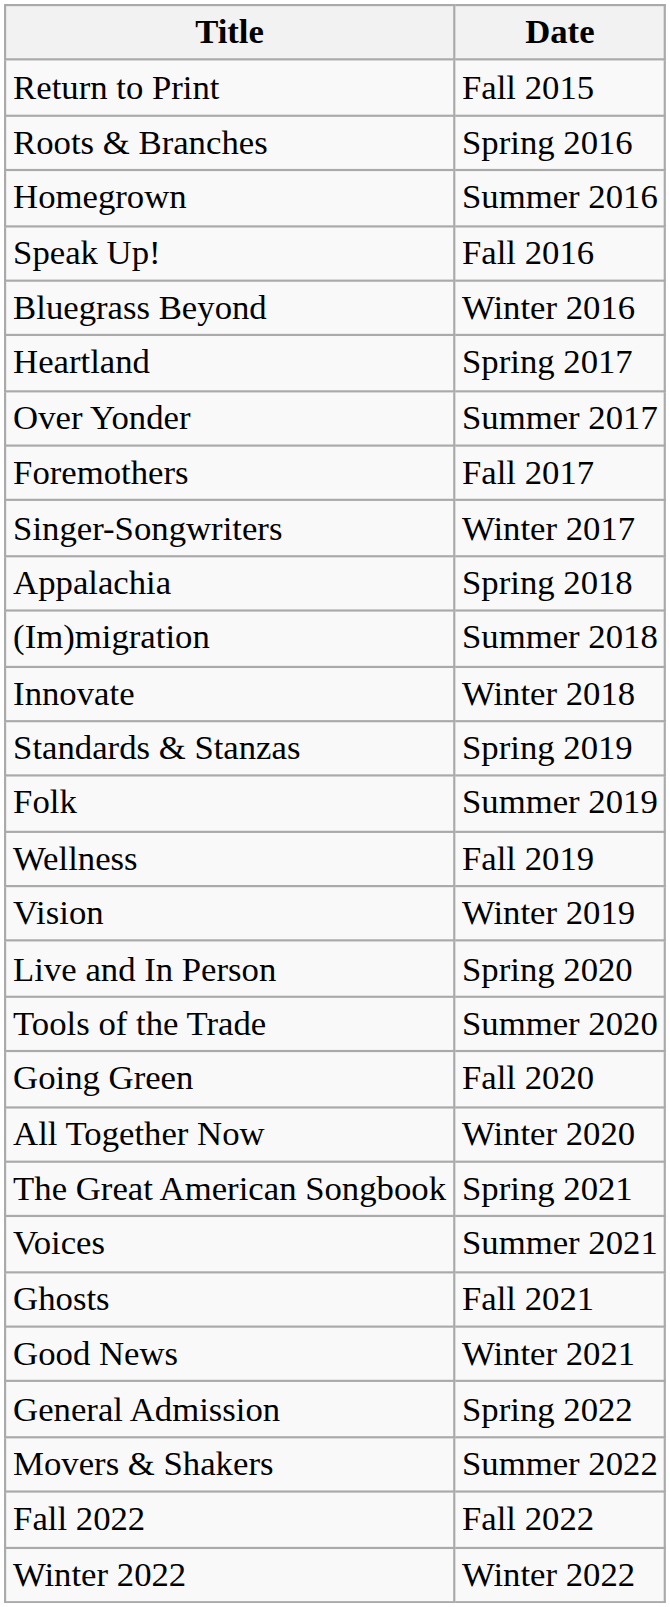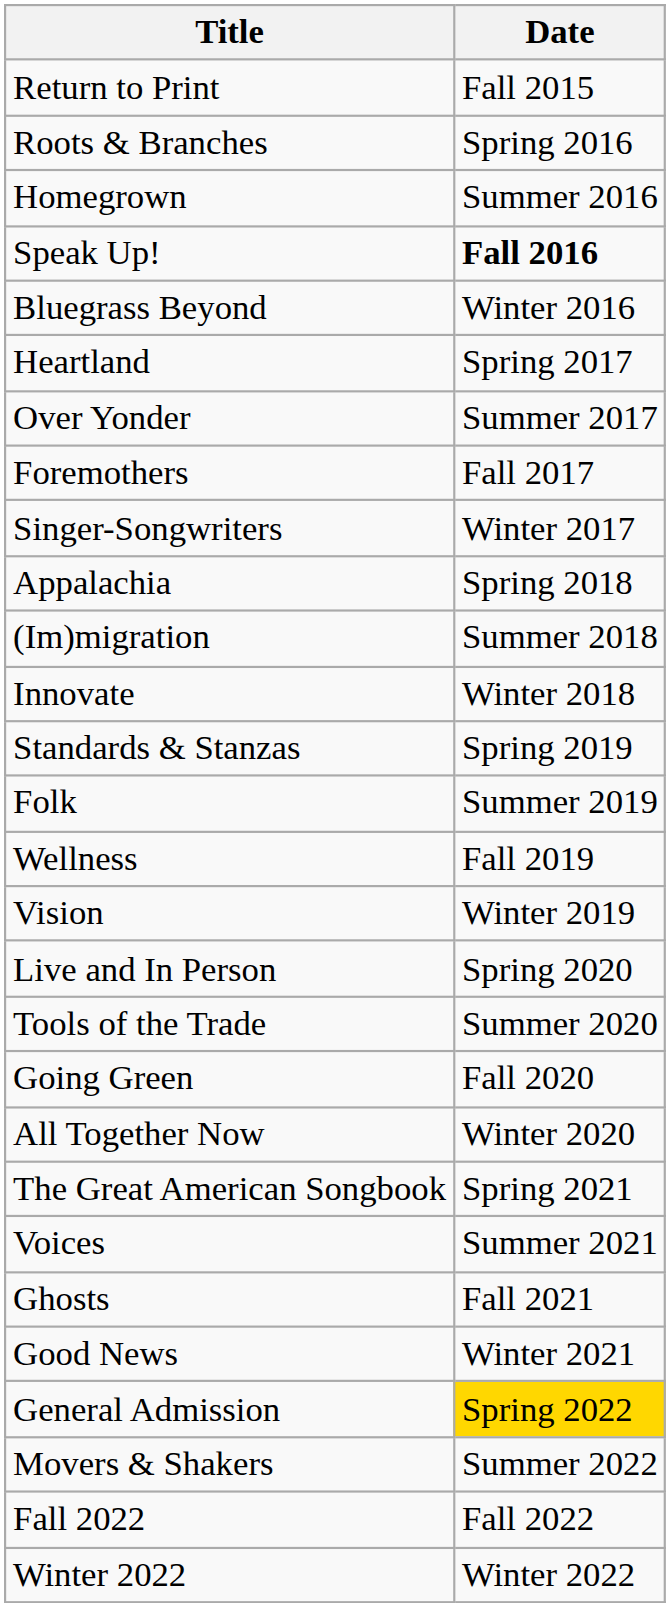Speak Up! | Date: normal -> bold
General Admission | Date: no background -> gold background
